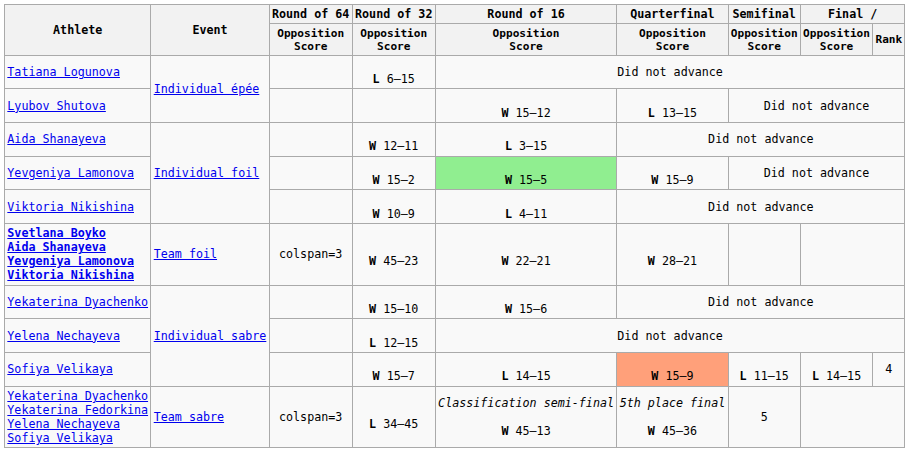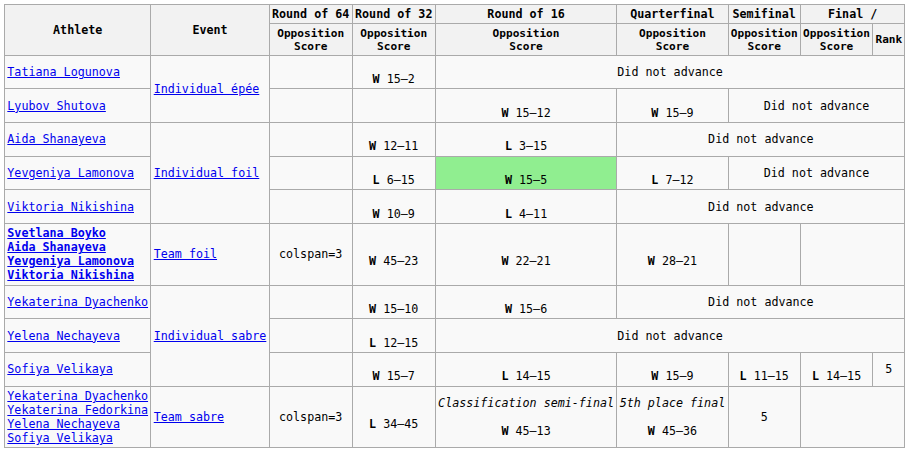Tatiana Logunova | Round of 32 / Opposition Score: L 6–15 -> W 15–2
Lyubov Shutova | Quarterfinal / Opposition Score: L 13–15 -> W 15–9
Yevgeniya Lamonova | Round of 32 / Opposition Score: W 15–2 -> L 6–15
Yevgeniya Lamonova | Quarterfinal / Opposition Score: W 15–9 -> L 7–12
Sofiya Velikaya | Quarterfinal / Opposition Score: lightsalmon background -> no background
Sofiya Velikaya | Final / Rank: 4 -> 5
